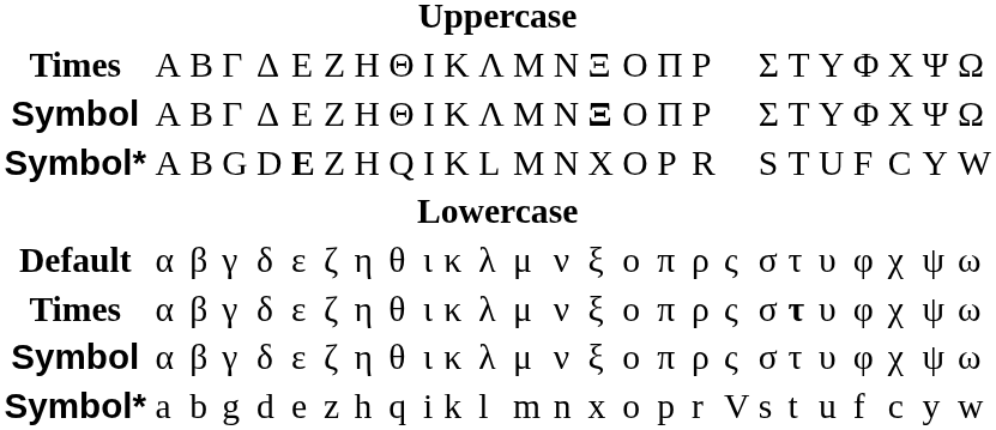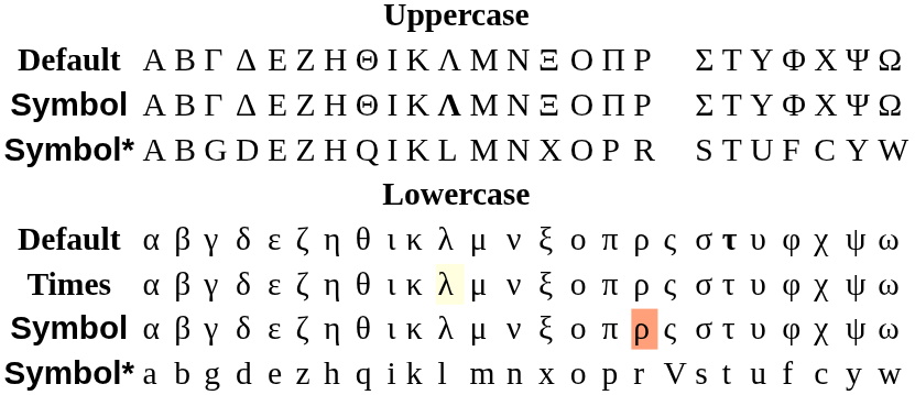+ row: Default | Α | Β | Γ | Δ | Ε | Ζ | Η | Θ | Ι | Κ | Λ | Μ | Ν | Ξ | Ο | Π | Ρ | Σ | Τ | Υ | Φ | Χ | Ψ | Ω
- row: Times | Α | Β | Γ | Δ | Ε | Ζ | Η | Θ | Ι | Κ | Λ | Μ | Ν | Ξ | Ο | Π | Ρ | Σ | Τ | Υ | Φ | Χ | Ψ | Ω
Symbol / Α | column 12: normal -> bold
Symbol / Α | column 15: bold -> normal
Symbol* / A | column 6: bold -> normal
Default / α | column 21: normal -> bold
Times / α | column 12: no background -> lightyellow background
Times / α | column 21: bold -> normal
Symbol / α | column 18: no background -> lightsalmon background
